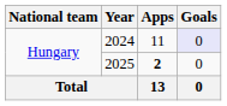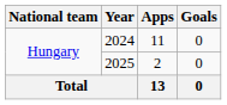2024 | Goals: lavender background -> no background
2025 | Apps: bold -> normal
